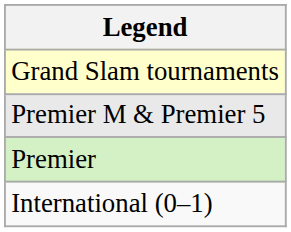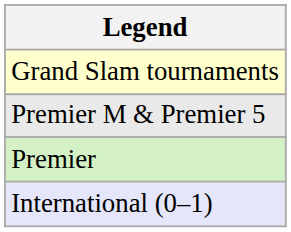row 5 | column 1: no background -> lavender background
